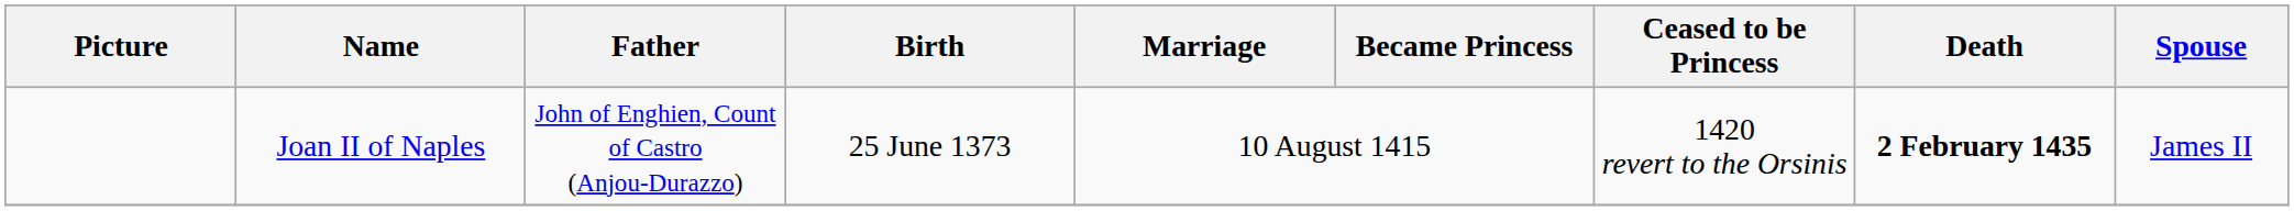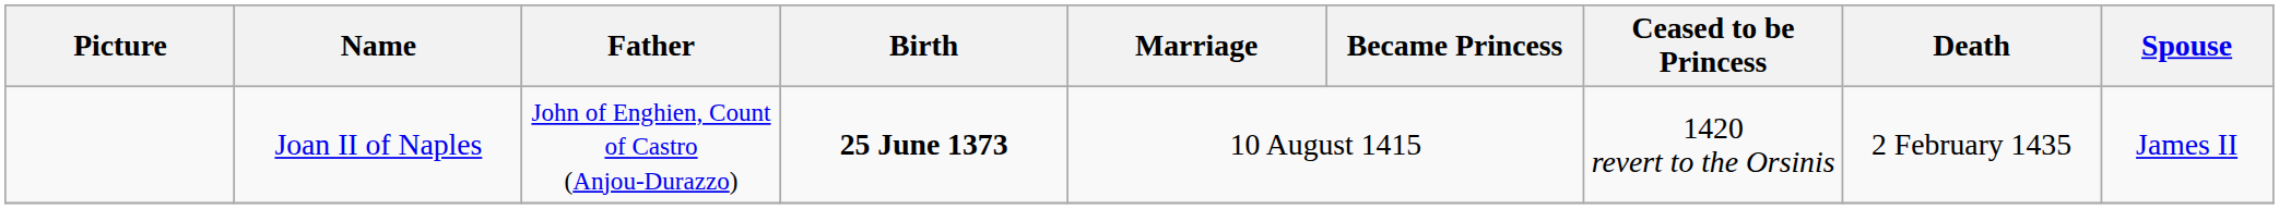Joan II of Naples | Birth: normal -> bold
Joan II of Naples | Death: bold -> normal
